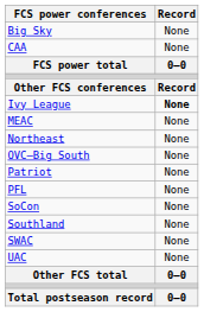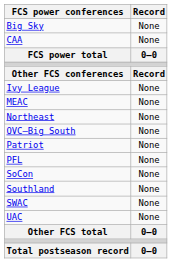Ivy League | Record: bold -> normal
